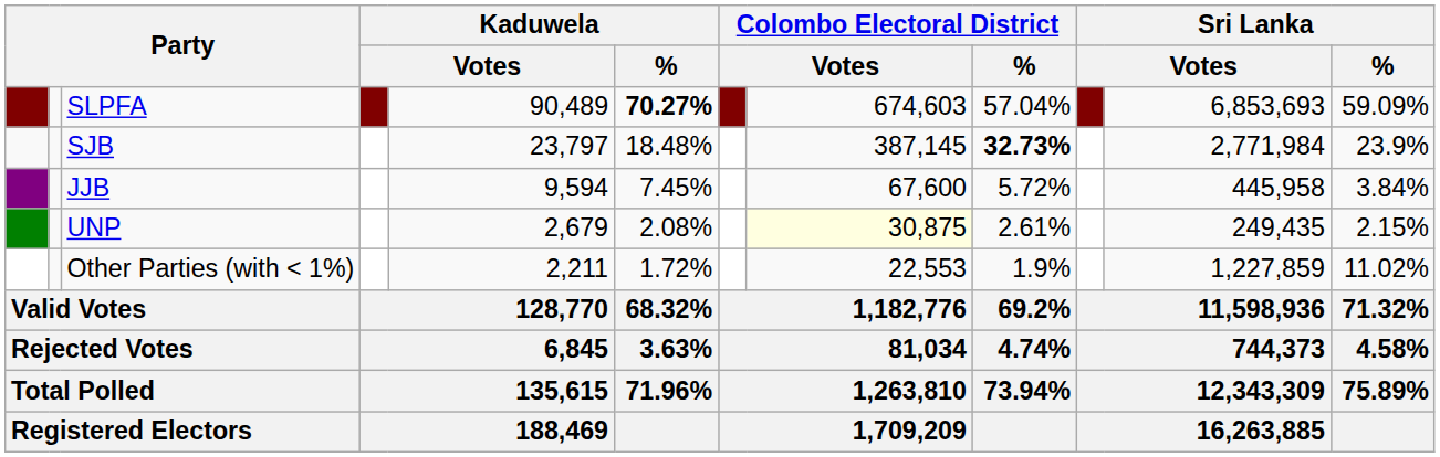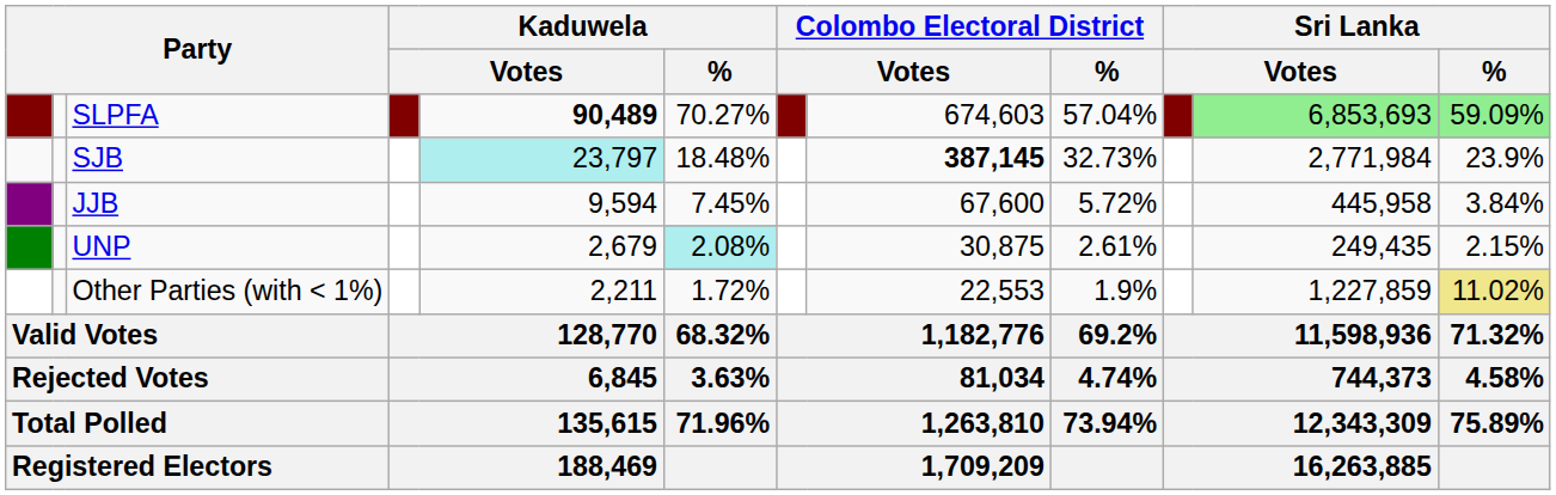SLPFA | column 5: normal -> bold
SLPFA | Kaduwela / %: bold -> normal
SLPFA | column 11: no background -> lightgreen background
SLPFA | Sri Lanka / %: no background -> lightgreen background
SJB | column 5: no background -> paleturquoise background
SJB | column 8: normal -> bold
SJB | Colombo Electoral District / %: bold -> normal
UNP | Kaduwela / %: no background -> paleturquoise background
UNP | column 8: lightyellow background -> no background
Other Parties (with < 1%) | Sri Lanka / %: no background -> khaki background
